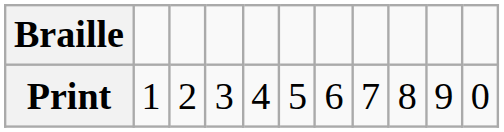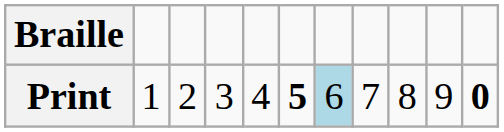Print | column 6: normal -> bold
Print | column 7: no background -> lightblue background
Print | column 11: normal -> bold
